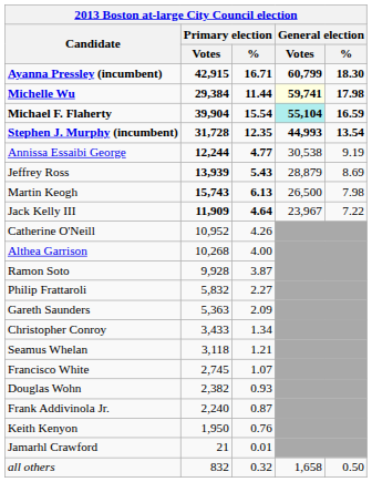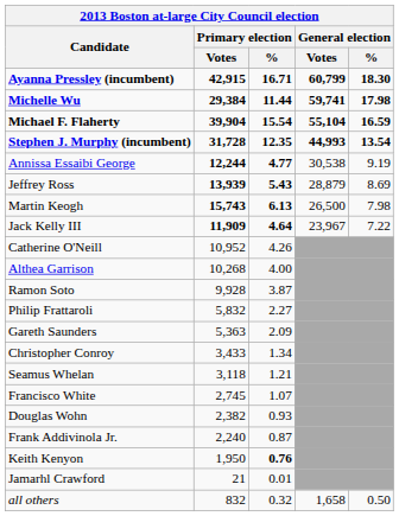Michelle Wu | General election / Votes: lightyellow background -> no background
Michael F. Flaherty | General election / Votes: paleturquoise background -> no background
Keith Kenyon | Primary election / %: normal -> bold
